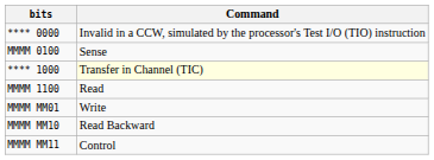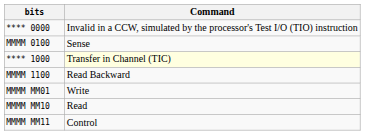MMMM 1100 | Command: Read -> Read Backward
MMMM MM10 | Command: Read Backward -> Read
